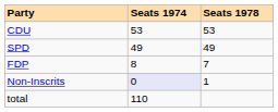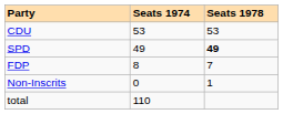SPD | Seats 1978: normal -> bold
Non-Inscrits | Seats 1974: lavender background -> no background
